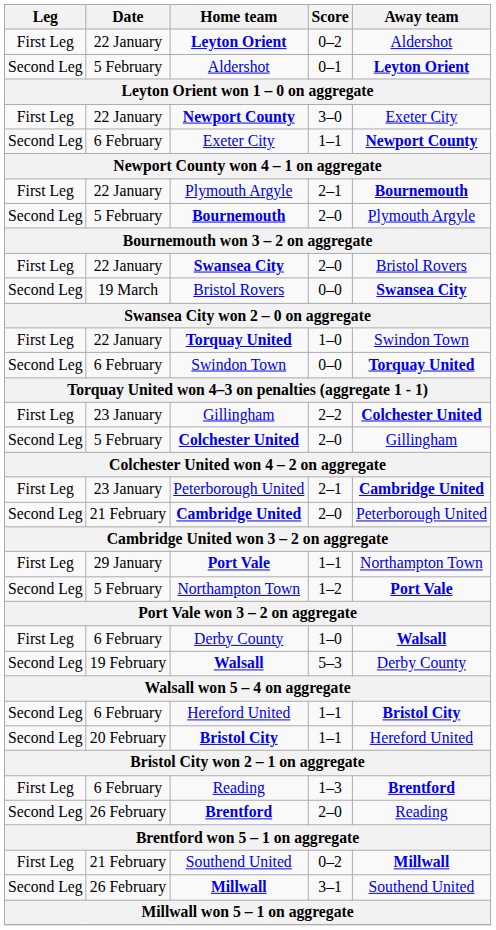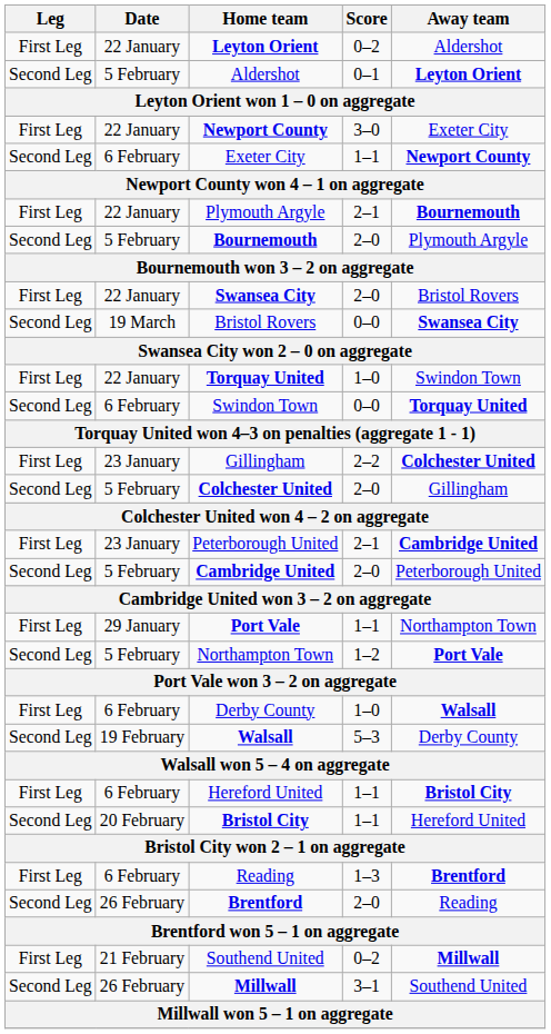row 21 | Date: 21 February -> 5 February
row 29 | Leg: Second Leg -> First Leg
